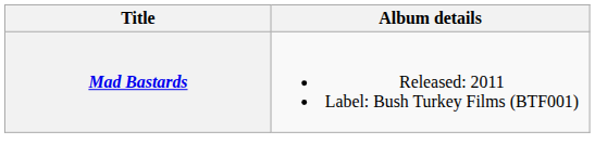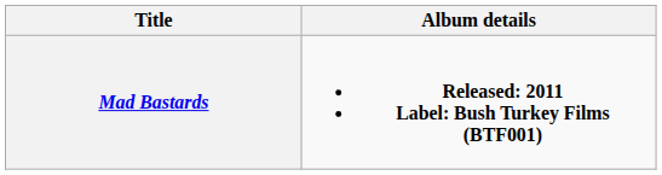Mad Bastards | Album details: normal -> bold
